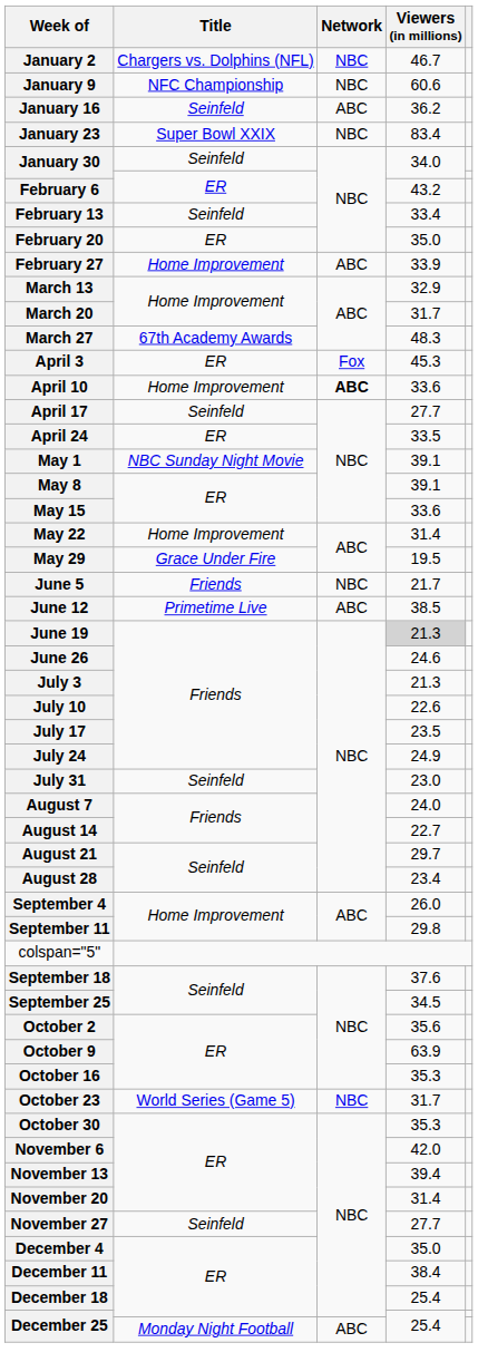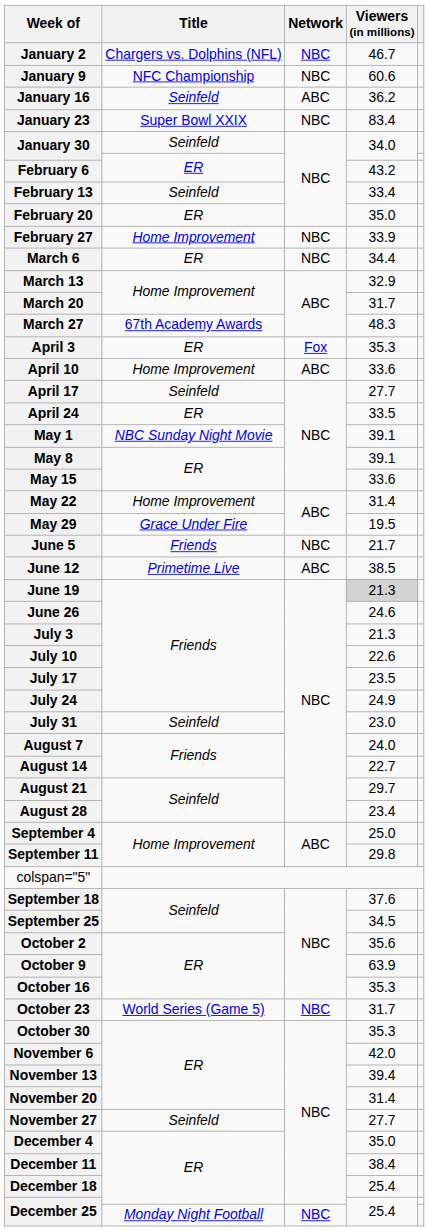February 27 | Network: ABC -> NBC
+ row: March 6 | ER | NBC | 34.4
April 3 | Viewers (in millions): 45.3 -> 35.3
April 10 | Network: bold -> normal
September 4 | Viewers (in millions): 26.0 -> 25.0
December 25 / Monday Night Football | Network: ABC -> NBC
